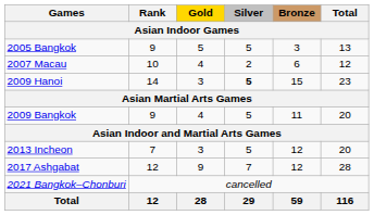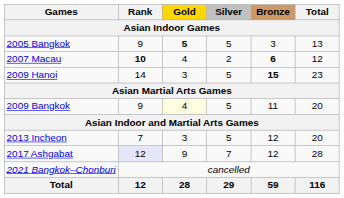2005 Bangkok | Gold: normal -> bold
2007 Macau | Rank: normal -> bold
2007 Macau | Bronze: normal -> bold
2009 Hanoi | Silver: bold -> normal
2009 Hanoi | Bronze: normal -> bold
2009 Bangkok | Gold: no background -> lightyellow background
2017 Ashgabat | Rank: no background -> lavender background
